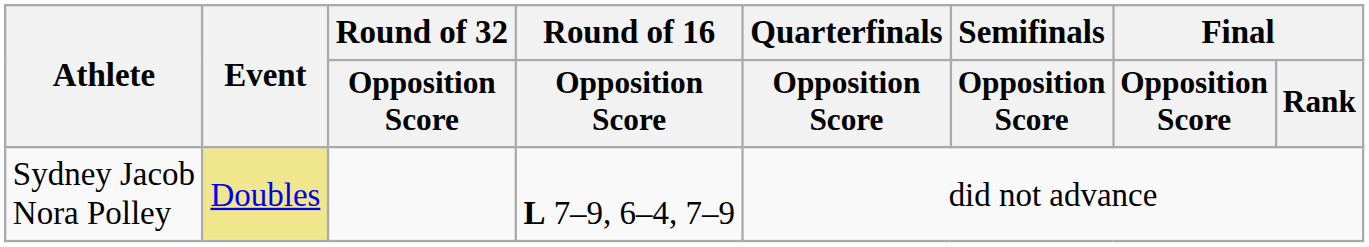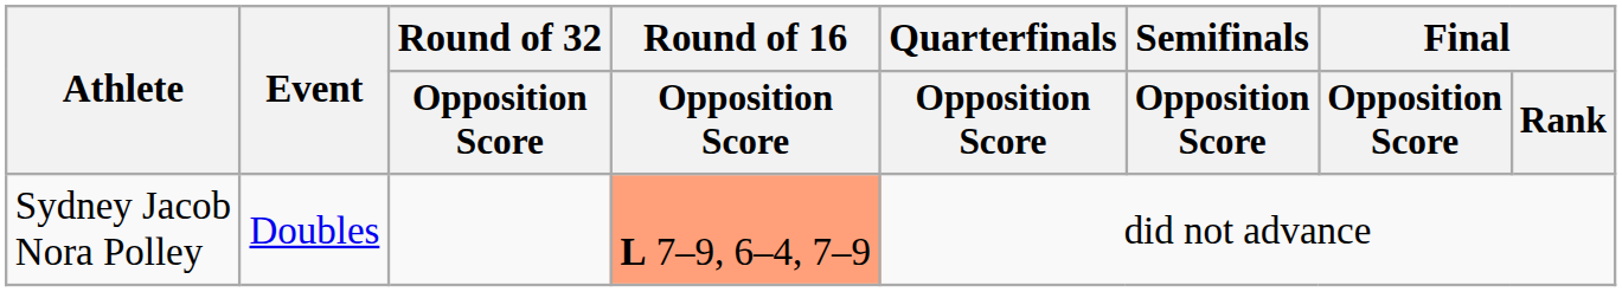Sydney Jacob Nora Polley | Event: khaki background -> no background
Sydney Jacob Nora Polley | Round of 16 / Opposition Score: no background -> lightsalmon background
